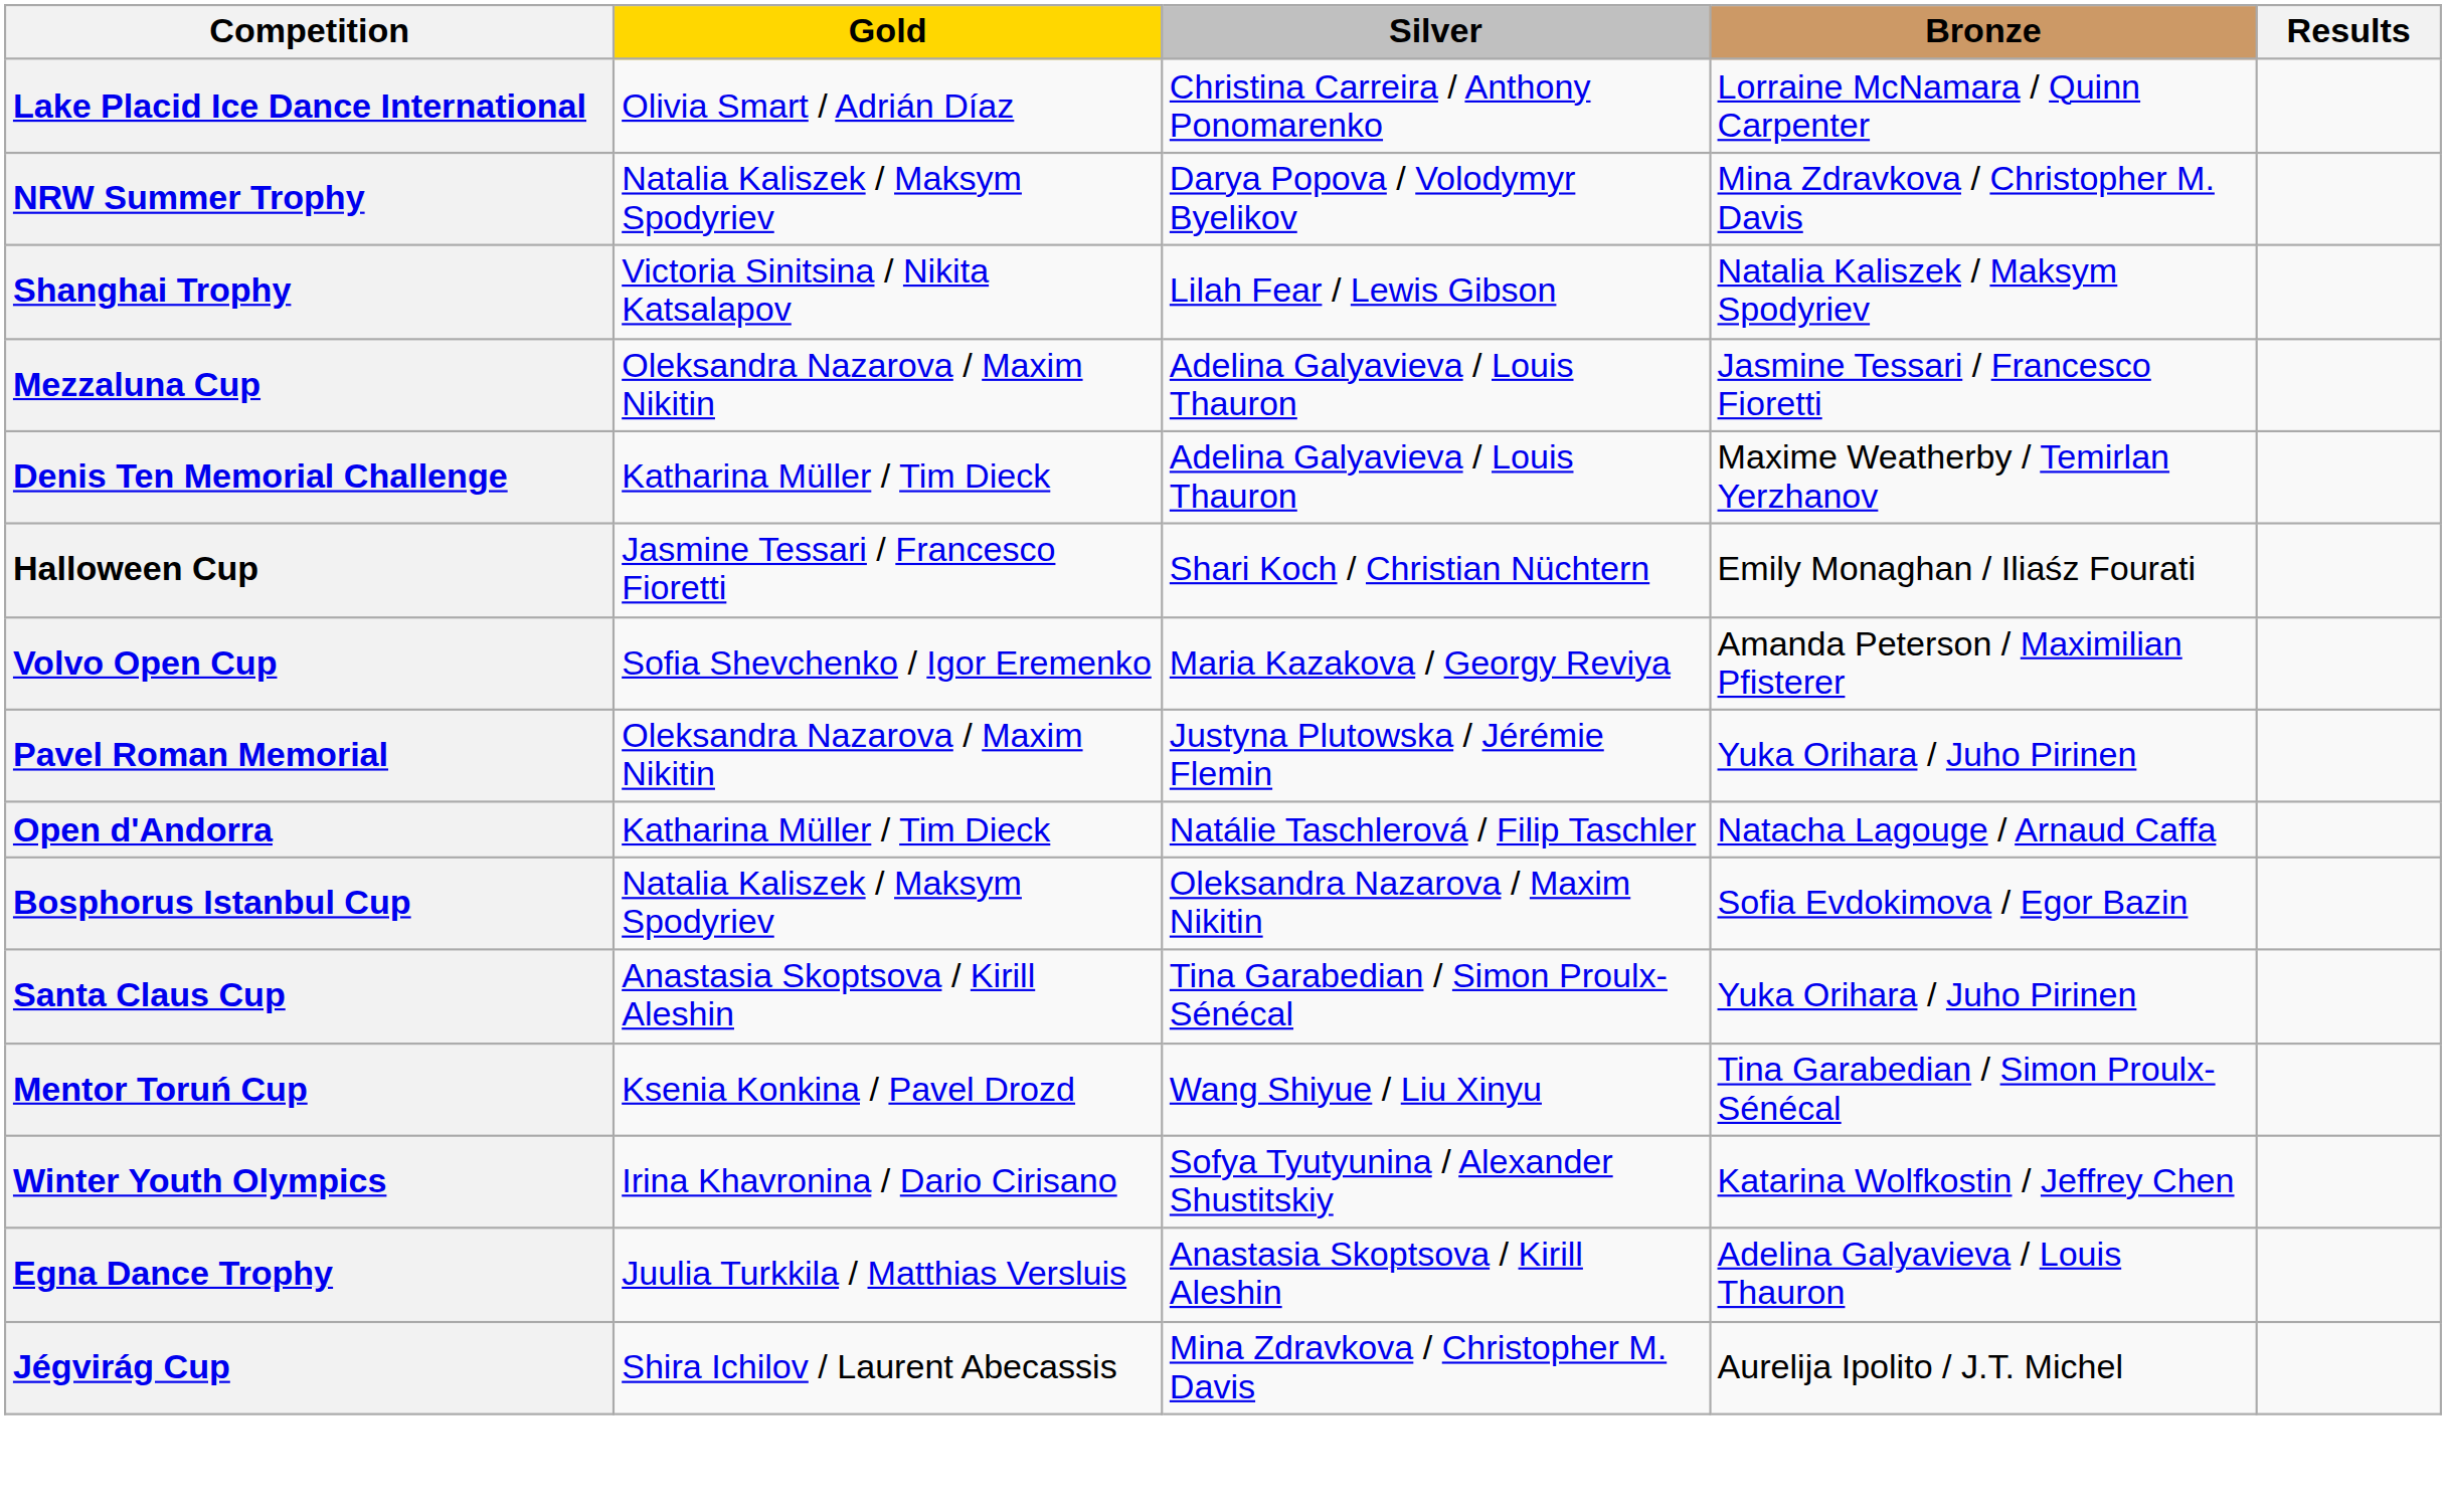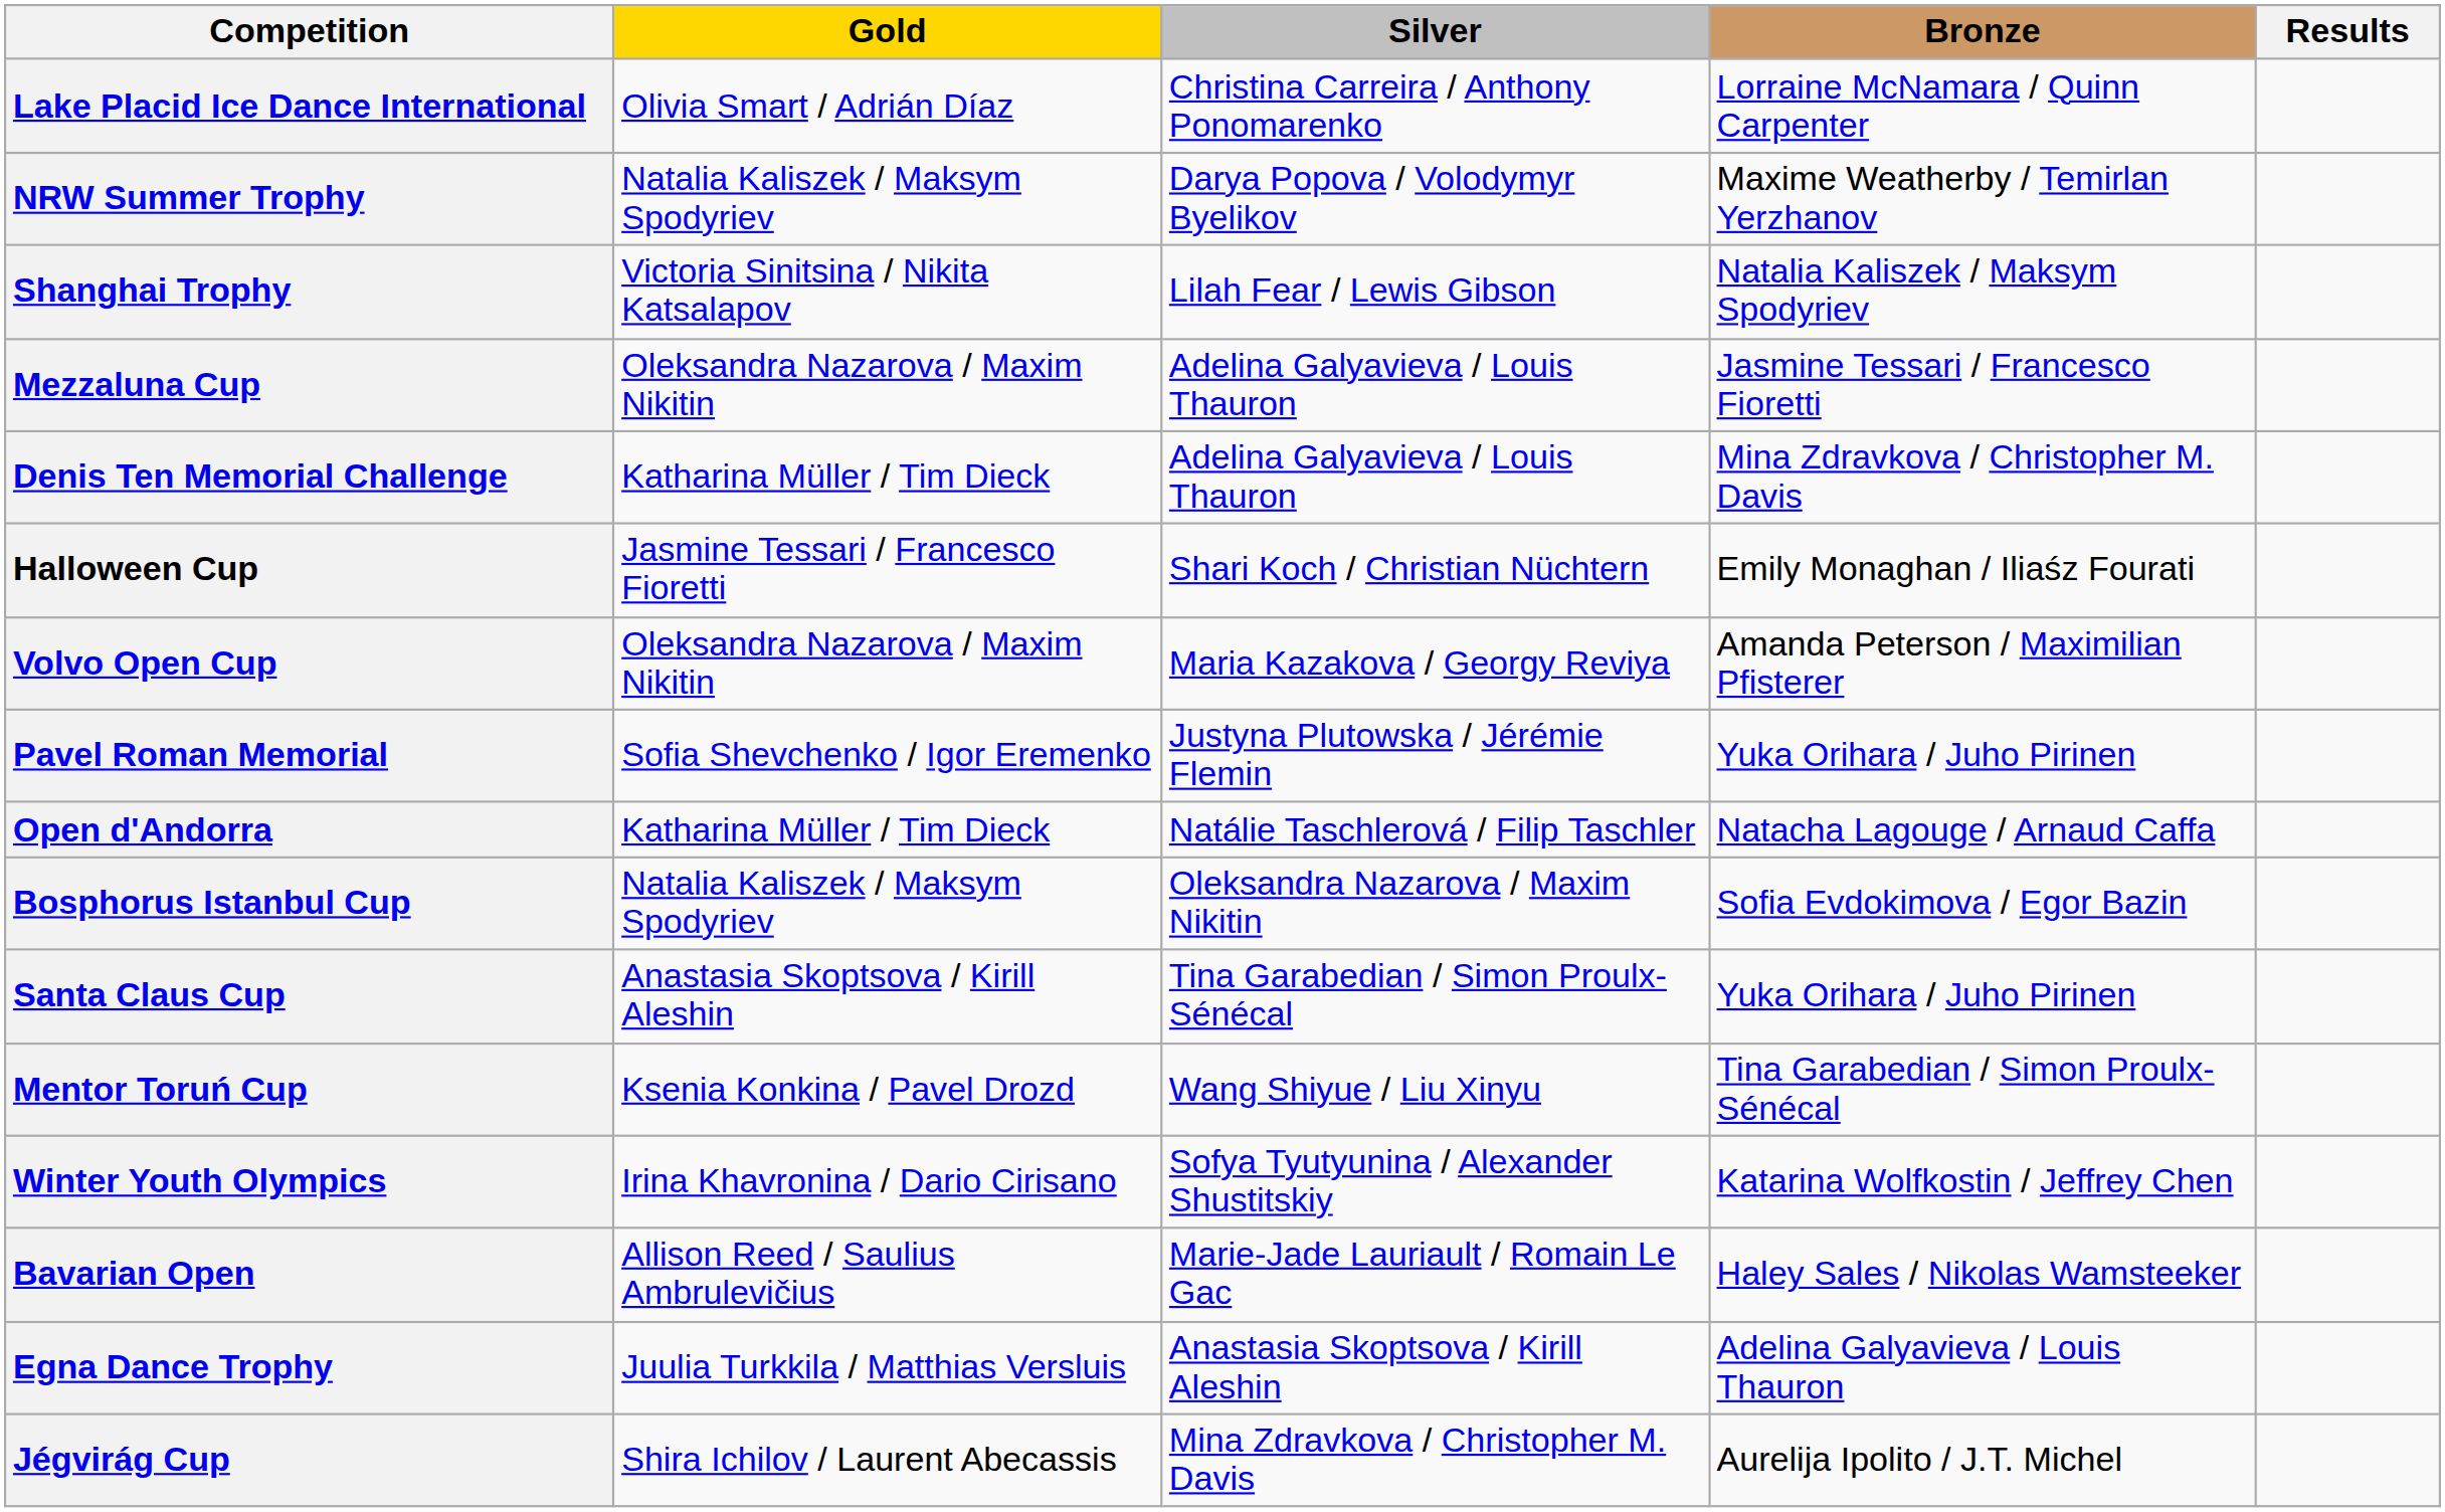NRW Summer Trophy | Bronze: Mina Zdravkova / Christopher M. Davis -> Maxime Weatherby / Temirlan Yerzhanov
Denis Ten Memorial Challenge | Bronze: Maxime Weatherby / Temirlan Yerzhanov -> Mina Zdravkova / Christopher M. Davis
Volvo Open Cup | Gold: Sofia Shevchenko / Igor Eremenko -> Oleksandra Nazarova / Maxim Nikitin
Pavel Roman Memorial | Gold: Oleksandra Nazarova / Maxim Nikitin -> Sofia Shevchenko / Igor Eremenko
+ row: Bavarian Open | Allison Reed / Saulius Ambrulevičius | Marie-Jade Lauriault / Romain Le Gac | Haley Sales / Nikolas Wamsteeker
